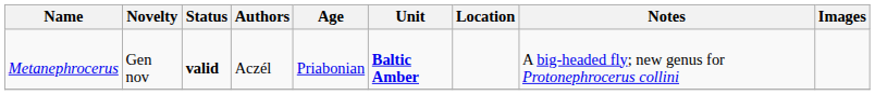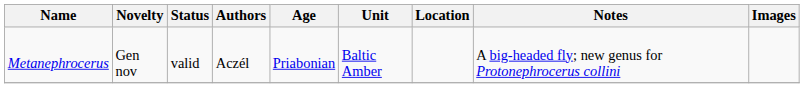Metanephrocerus | Status: bold -> normal
Metanephrocerus | Unit: bold -> normal
